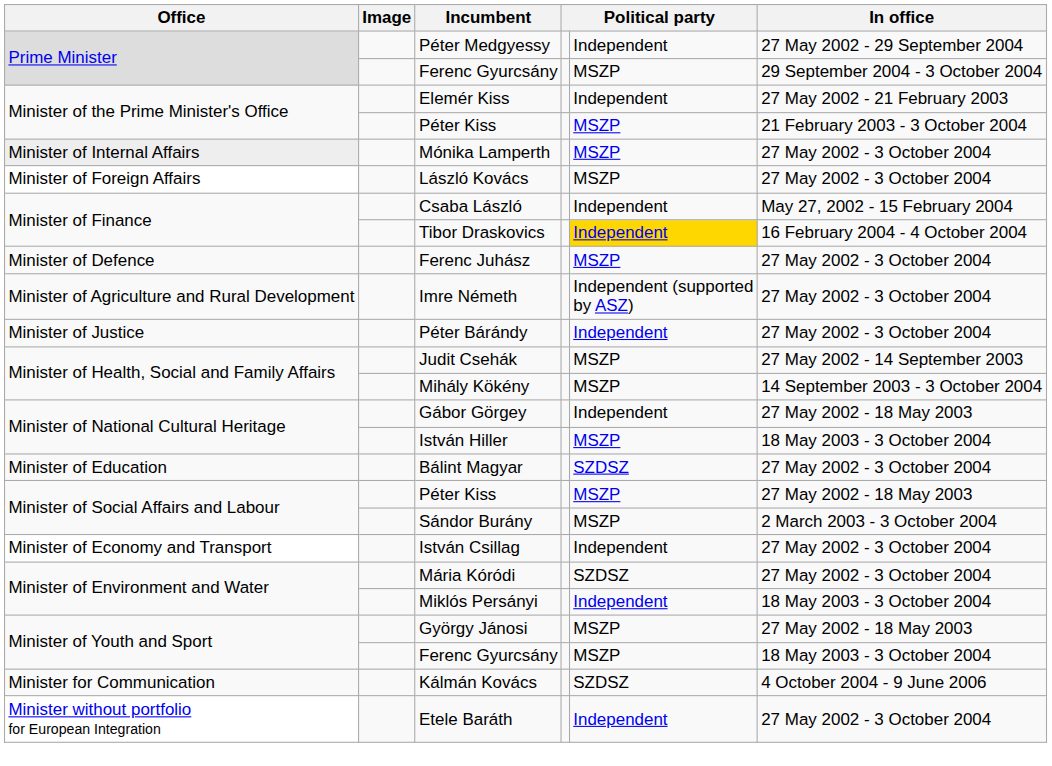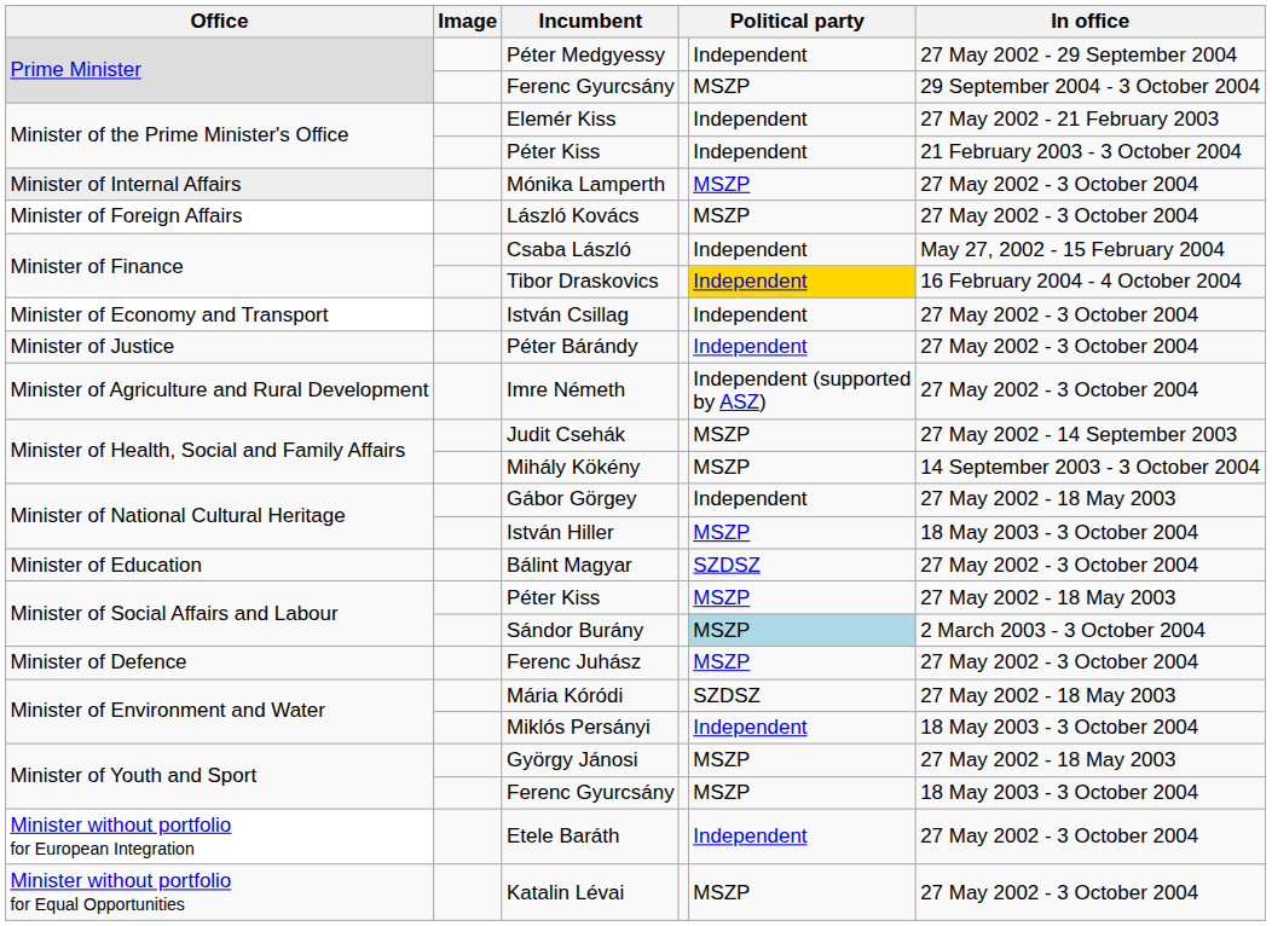Minister of the Prime Minister's Office / Péter Kiss | column 5: MSZP -> Independent
rows swapped: István Csillag <-> Ferenc Juhász
rows swapped: Imre Németh <-> Péter Bárándy
Sándor Burány | column 5: no background -> lightblue background
Mária Kóródi | In office: 27 May 2002 - 3 October 2004 -> 27 May 2002 - 18 May 2003
- row: Minister for Communication | Kálmán Kovács | SZDSZ | 4 October 2004 - 9 June 2006
+ row: Minister without portfolio for Equal Opportunities | Katalin Lévai | MSZP | 27 May 2002 - 3 October 2004
